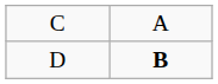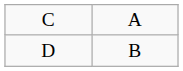D | column 2: bold -> normal
